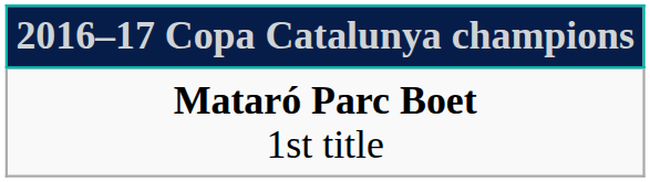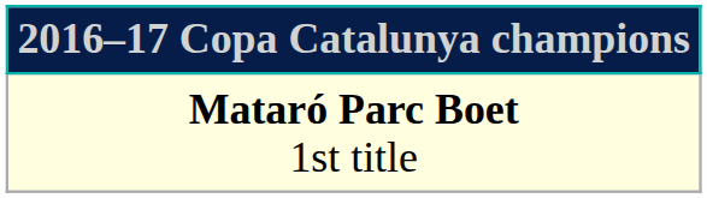row 2 | column 1: no background -> lightyellow background
